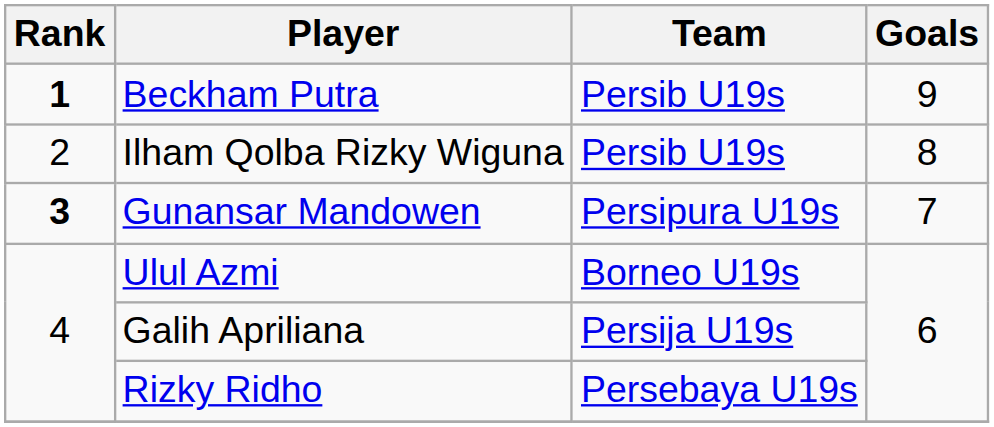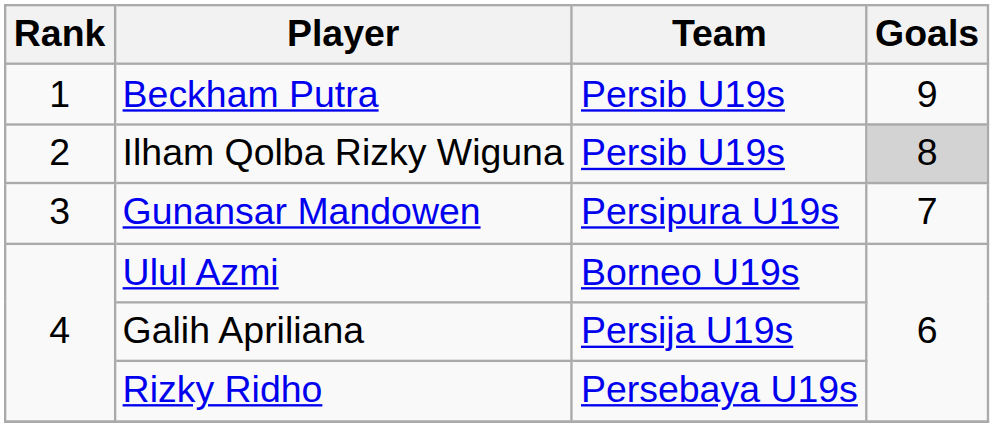Beckham Putra | Rank: bold -> normal
Ilham Qolba Rizky Wiguna | Goals: no background -> lightgrey background
Gunansar Mandowen | Rank: bold -> normal
